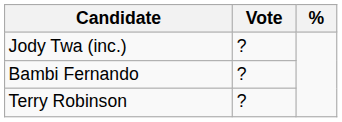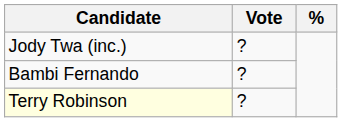Terry Robinson | Candidate: no background -> lightyellow background
